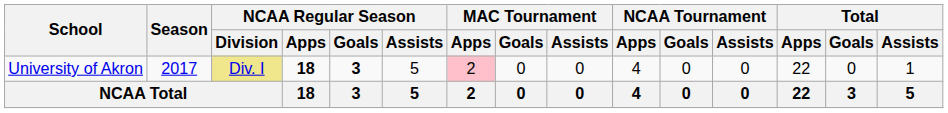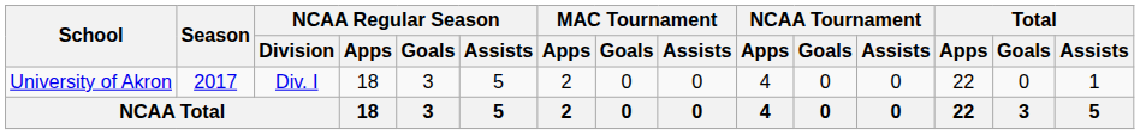University of Akron | NCAA Regular Season / Division: khaki background -> no background
University of Akron | NCAA Regular Season / Apps: bold -> normal
University of Akron | NCAA Regular Season / Goals: bold -> normal
University of Akron | MAC Tournament / Apps: pink background -> no background
